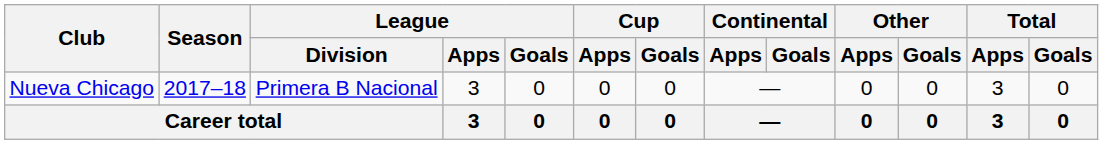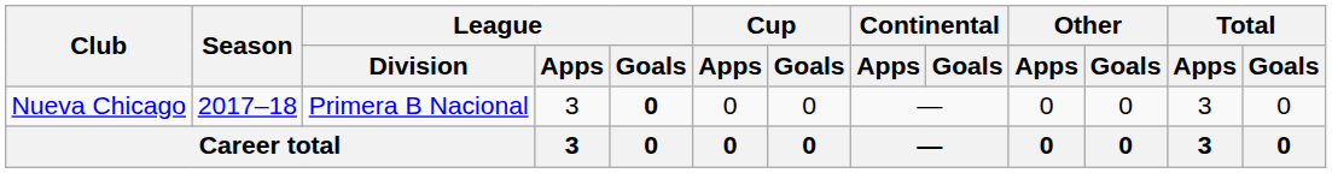Nueva Chicago | League / Goals: normal -> bold
